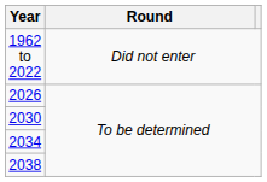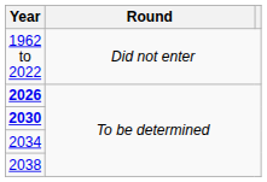2026 | Year: normal -> bold
2030 | Year: normal -> bold
